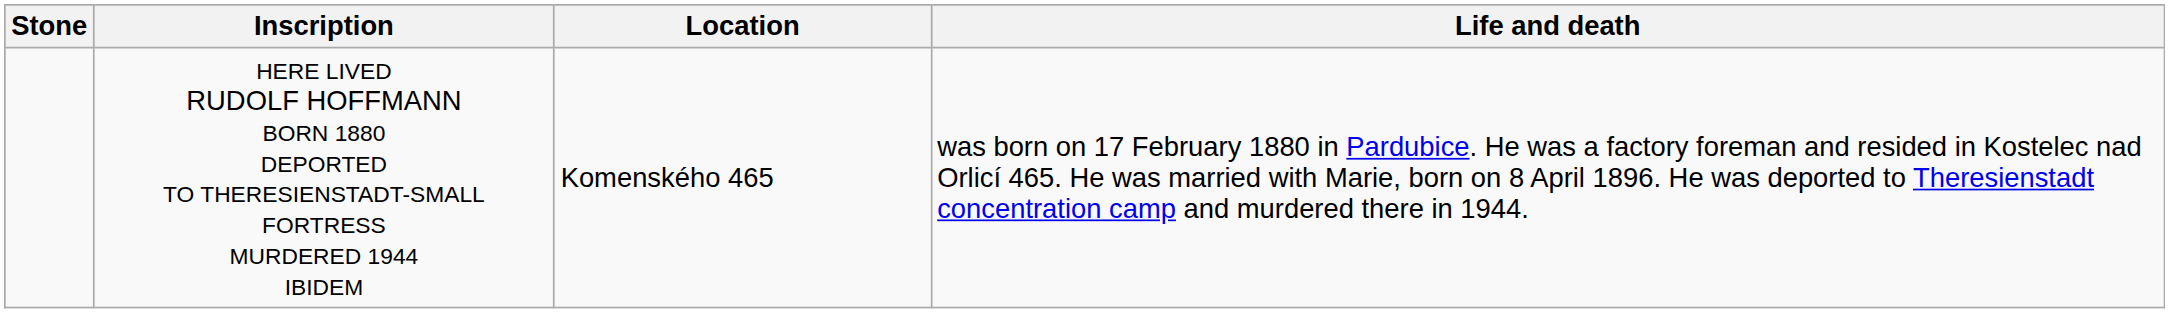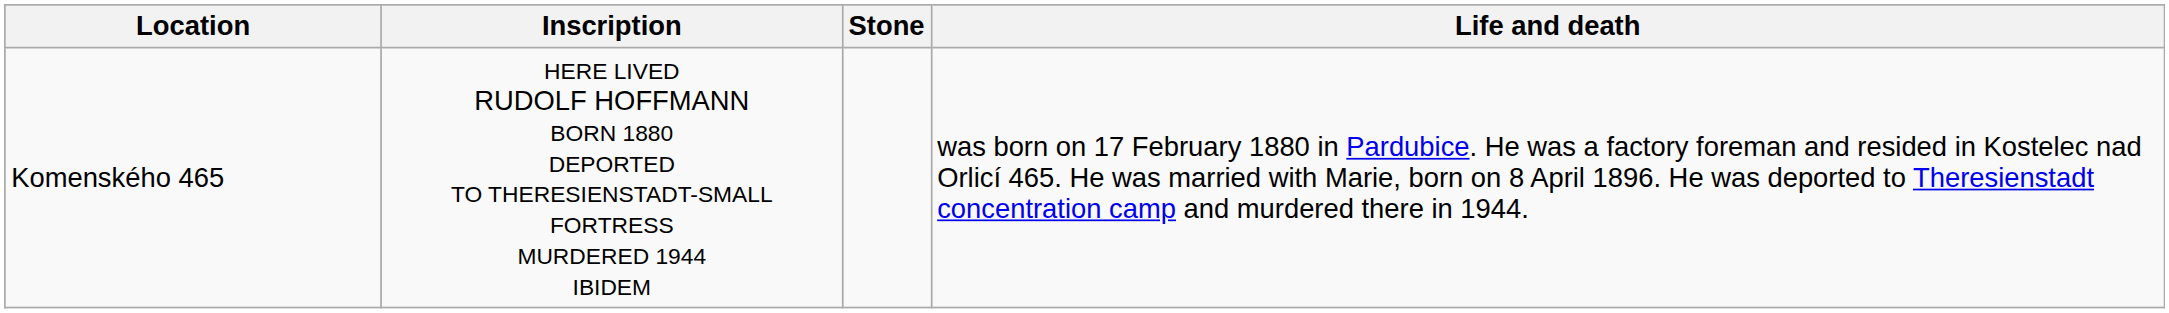columns swapped: Stone <-> Location
